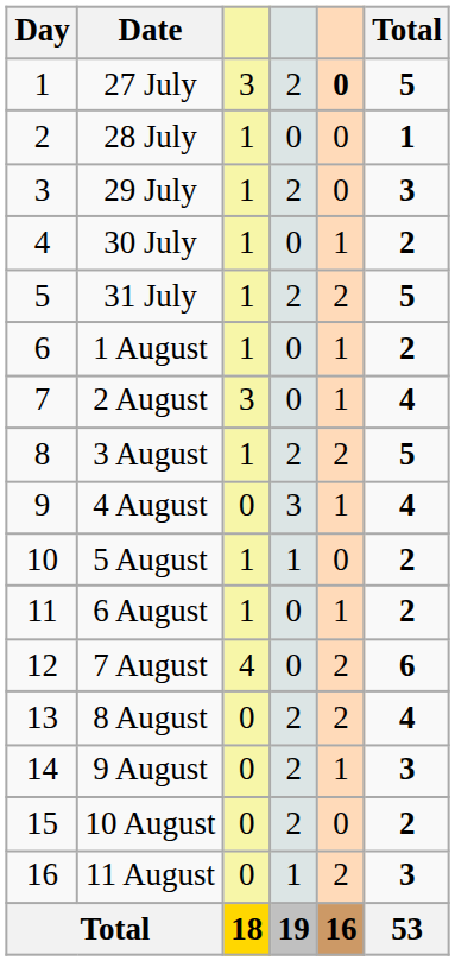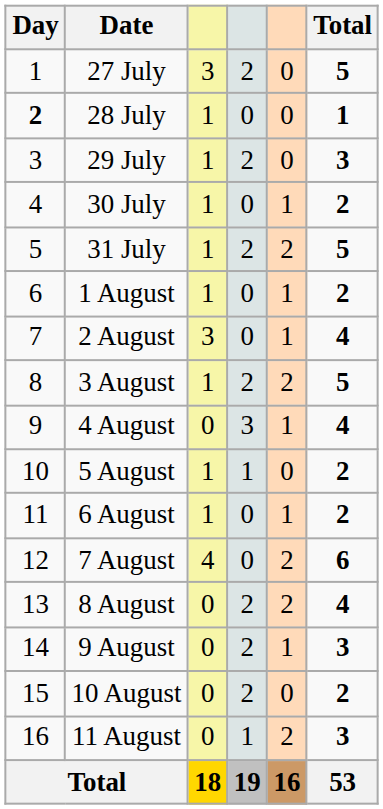27 July | column 5: bold -> normal
28 July | Day: normal -> bold
